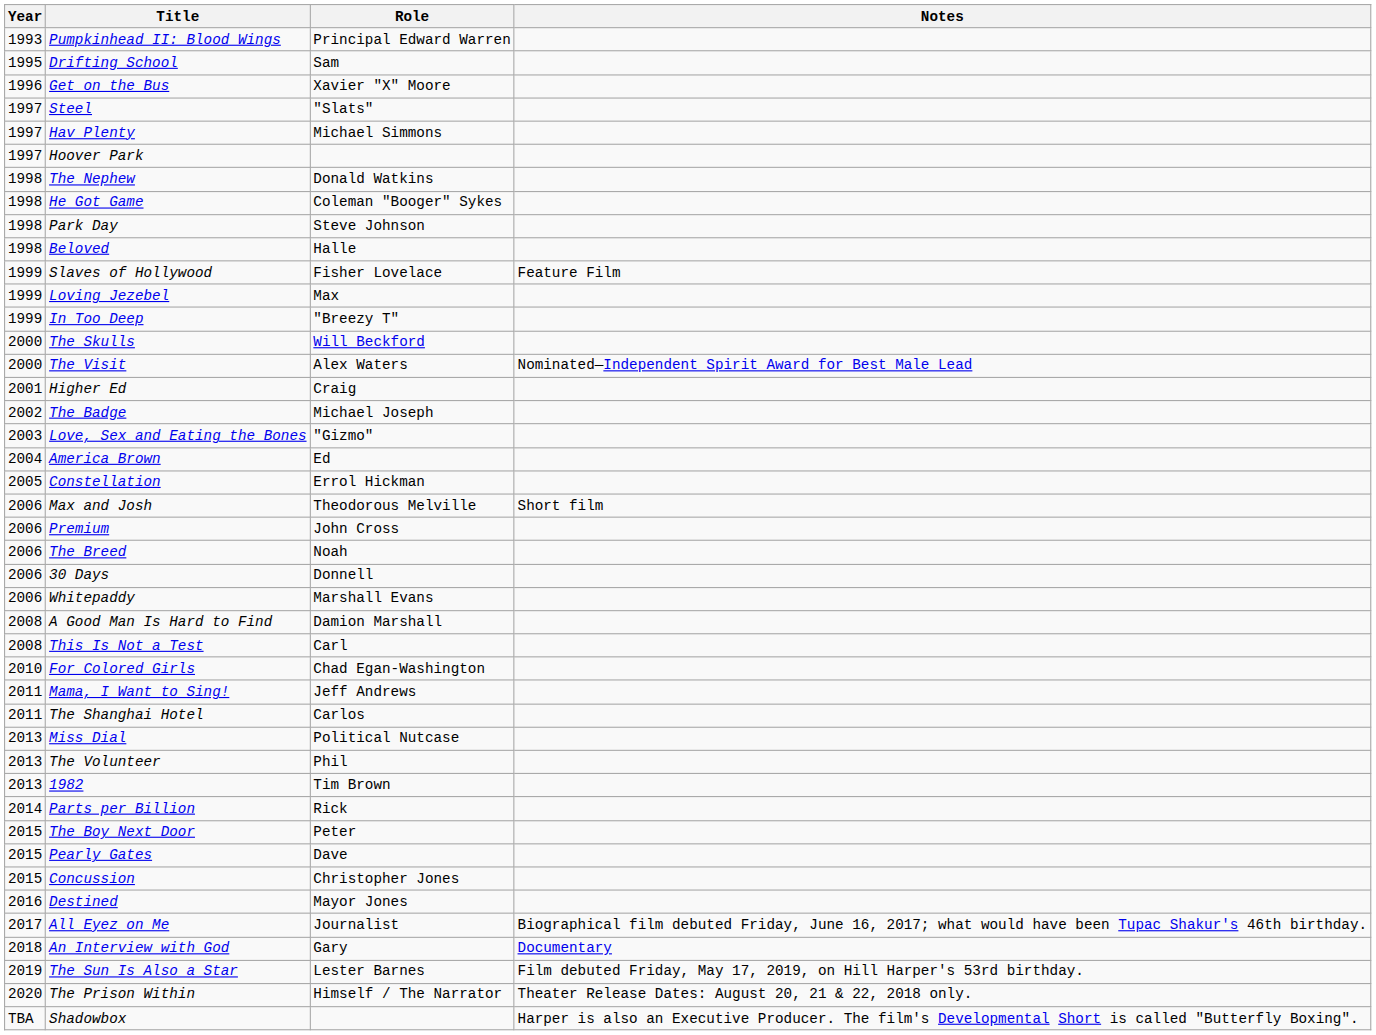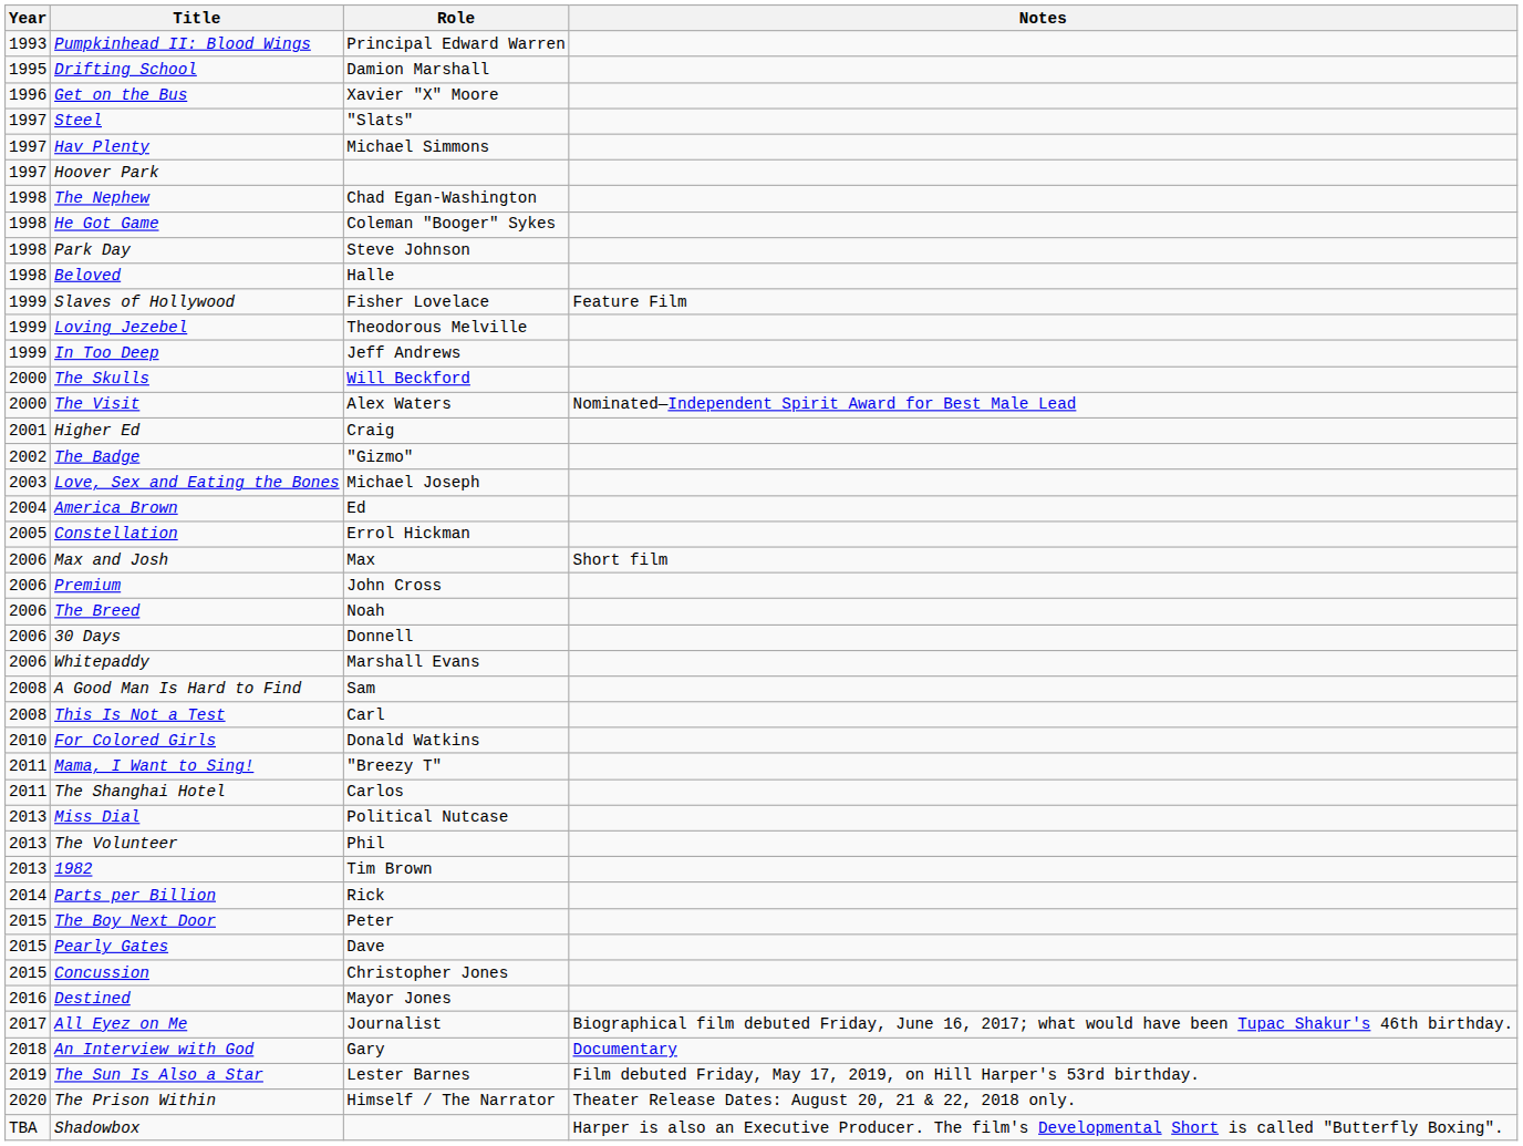Drifting School | Role: Sam -> Damion Marshall
The Nephew | Role: Donald Watkins -> Chad Egan-Washington
Loving Jezebel | Role: Max -> Theodorous Melville
In Too Deep | Role: "Breezy T" -> Jeff Andrews
The Badge | Role: Michael Joseph -> "Gizmo"
Love, Sex and Eating the Bones | Role: "Gizmo" -> Michael Joseph
Max and Josh | Role: Theodorous Melville -> Max
A Good Man Is Hard to Find | Role: Damion Marshall -> Sam
For Colored Girls | Role: Chad Egan-Washington -> Donald Watkins
Mama, I Want to Sing! | Role: Jeff Andrews -> "Breezy T"
